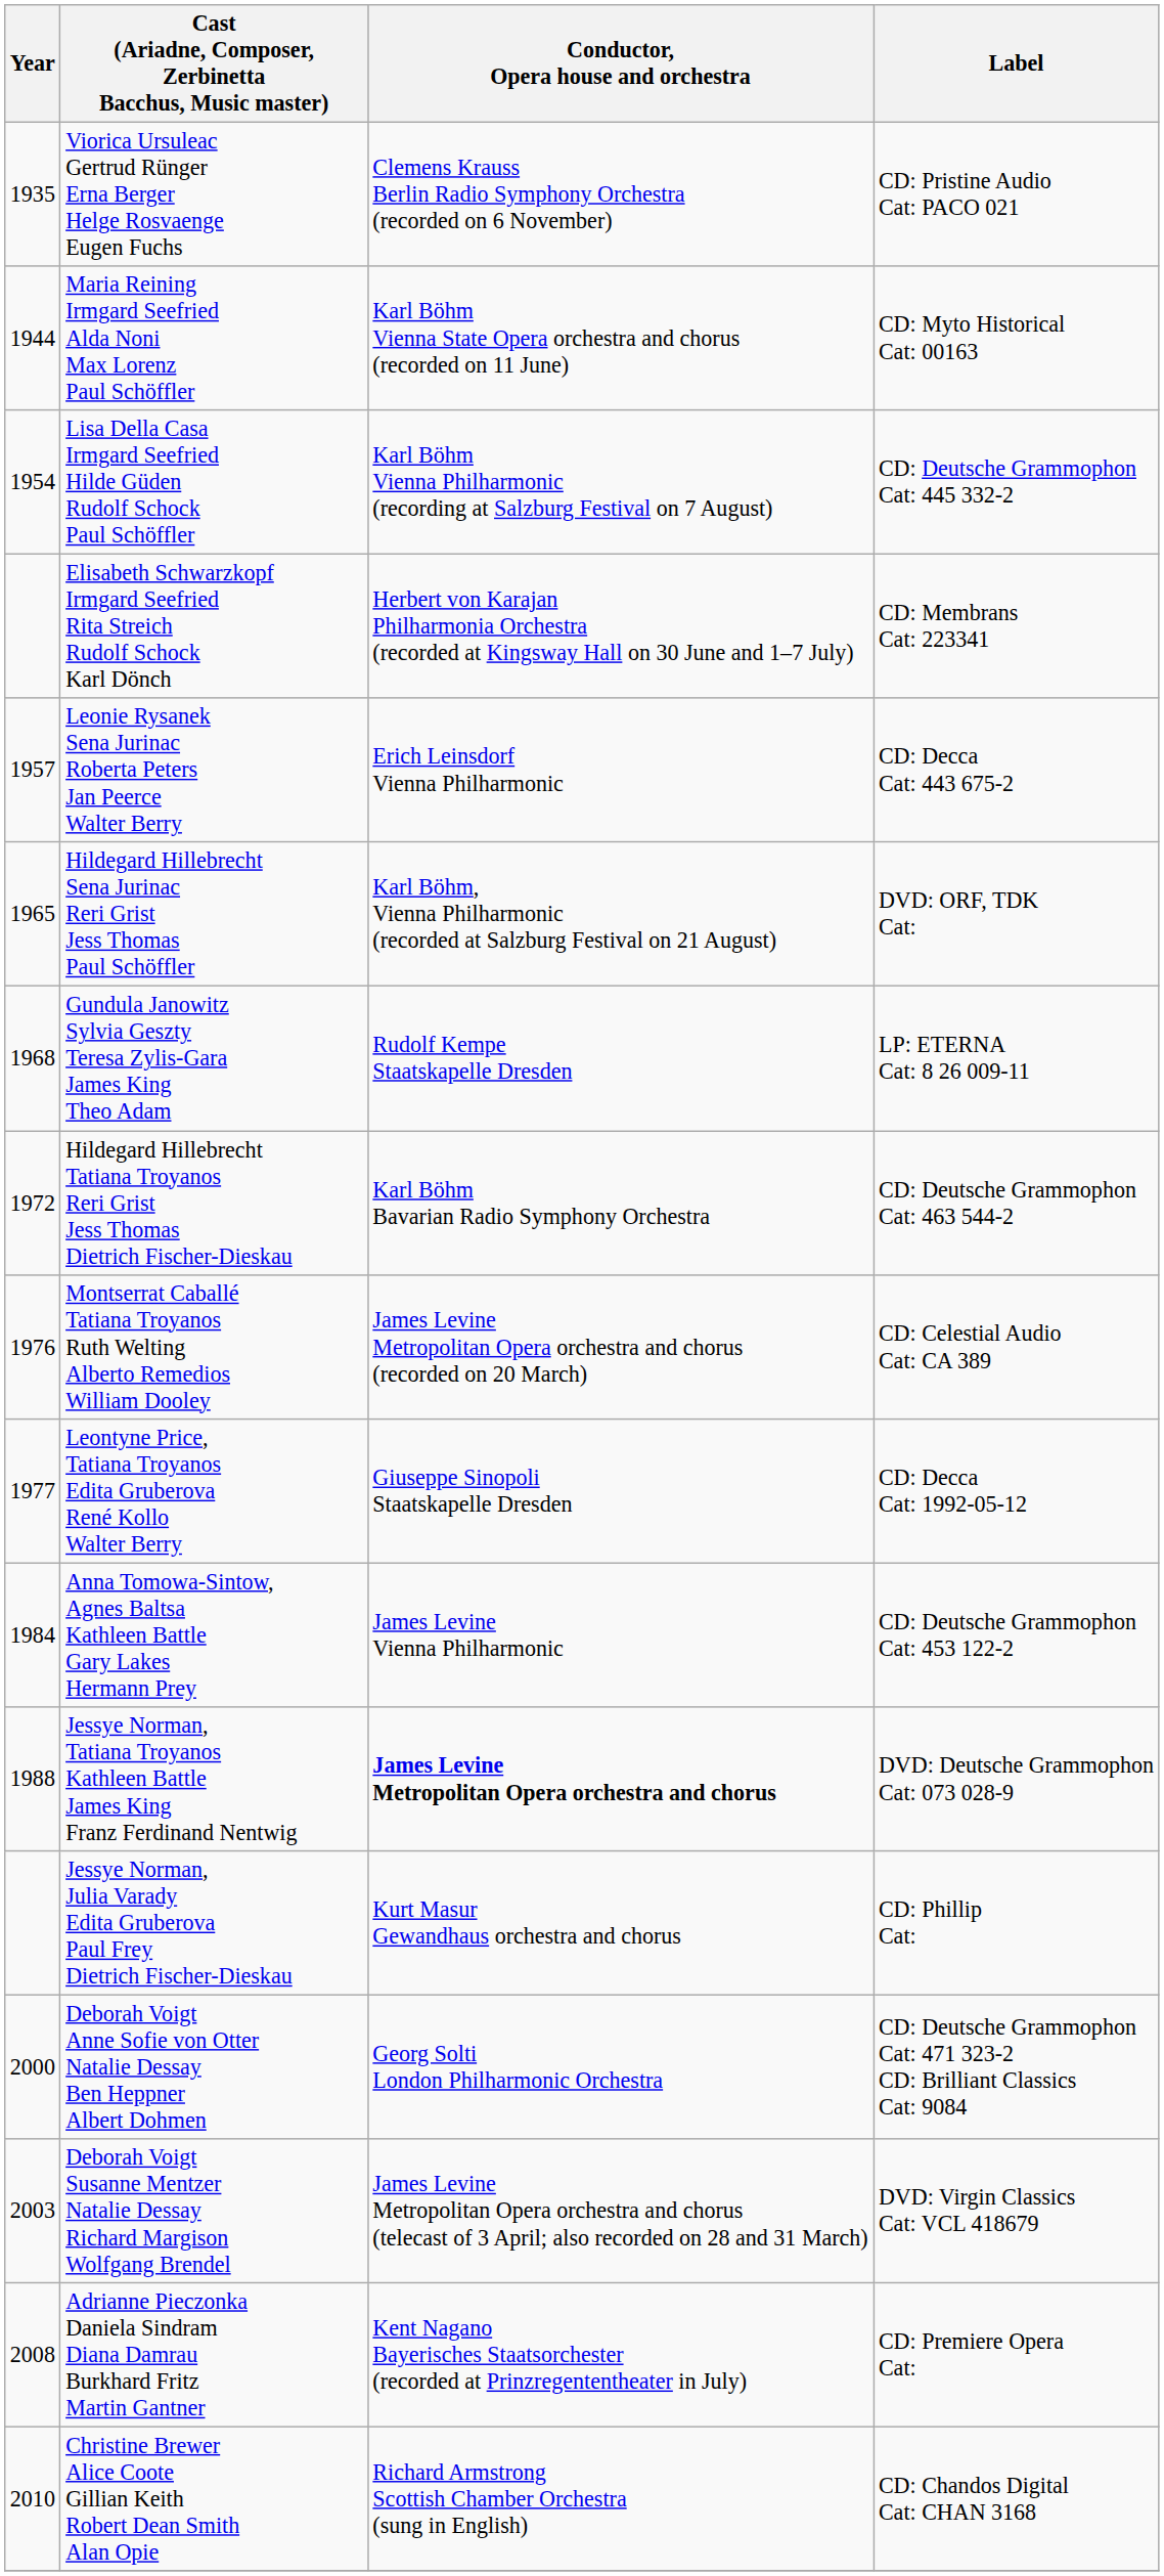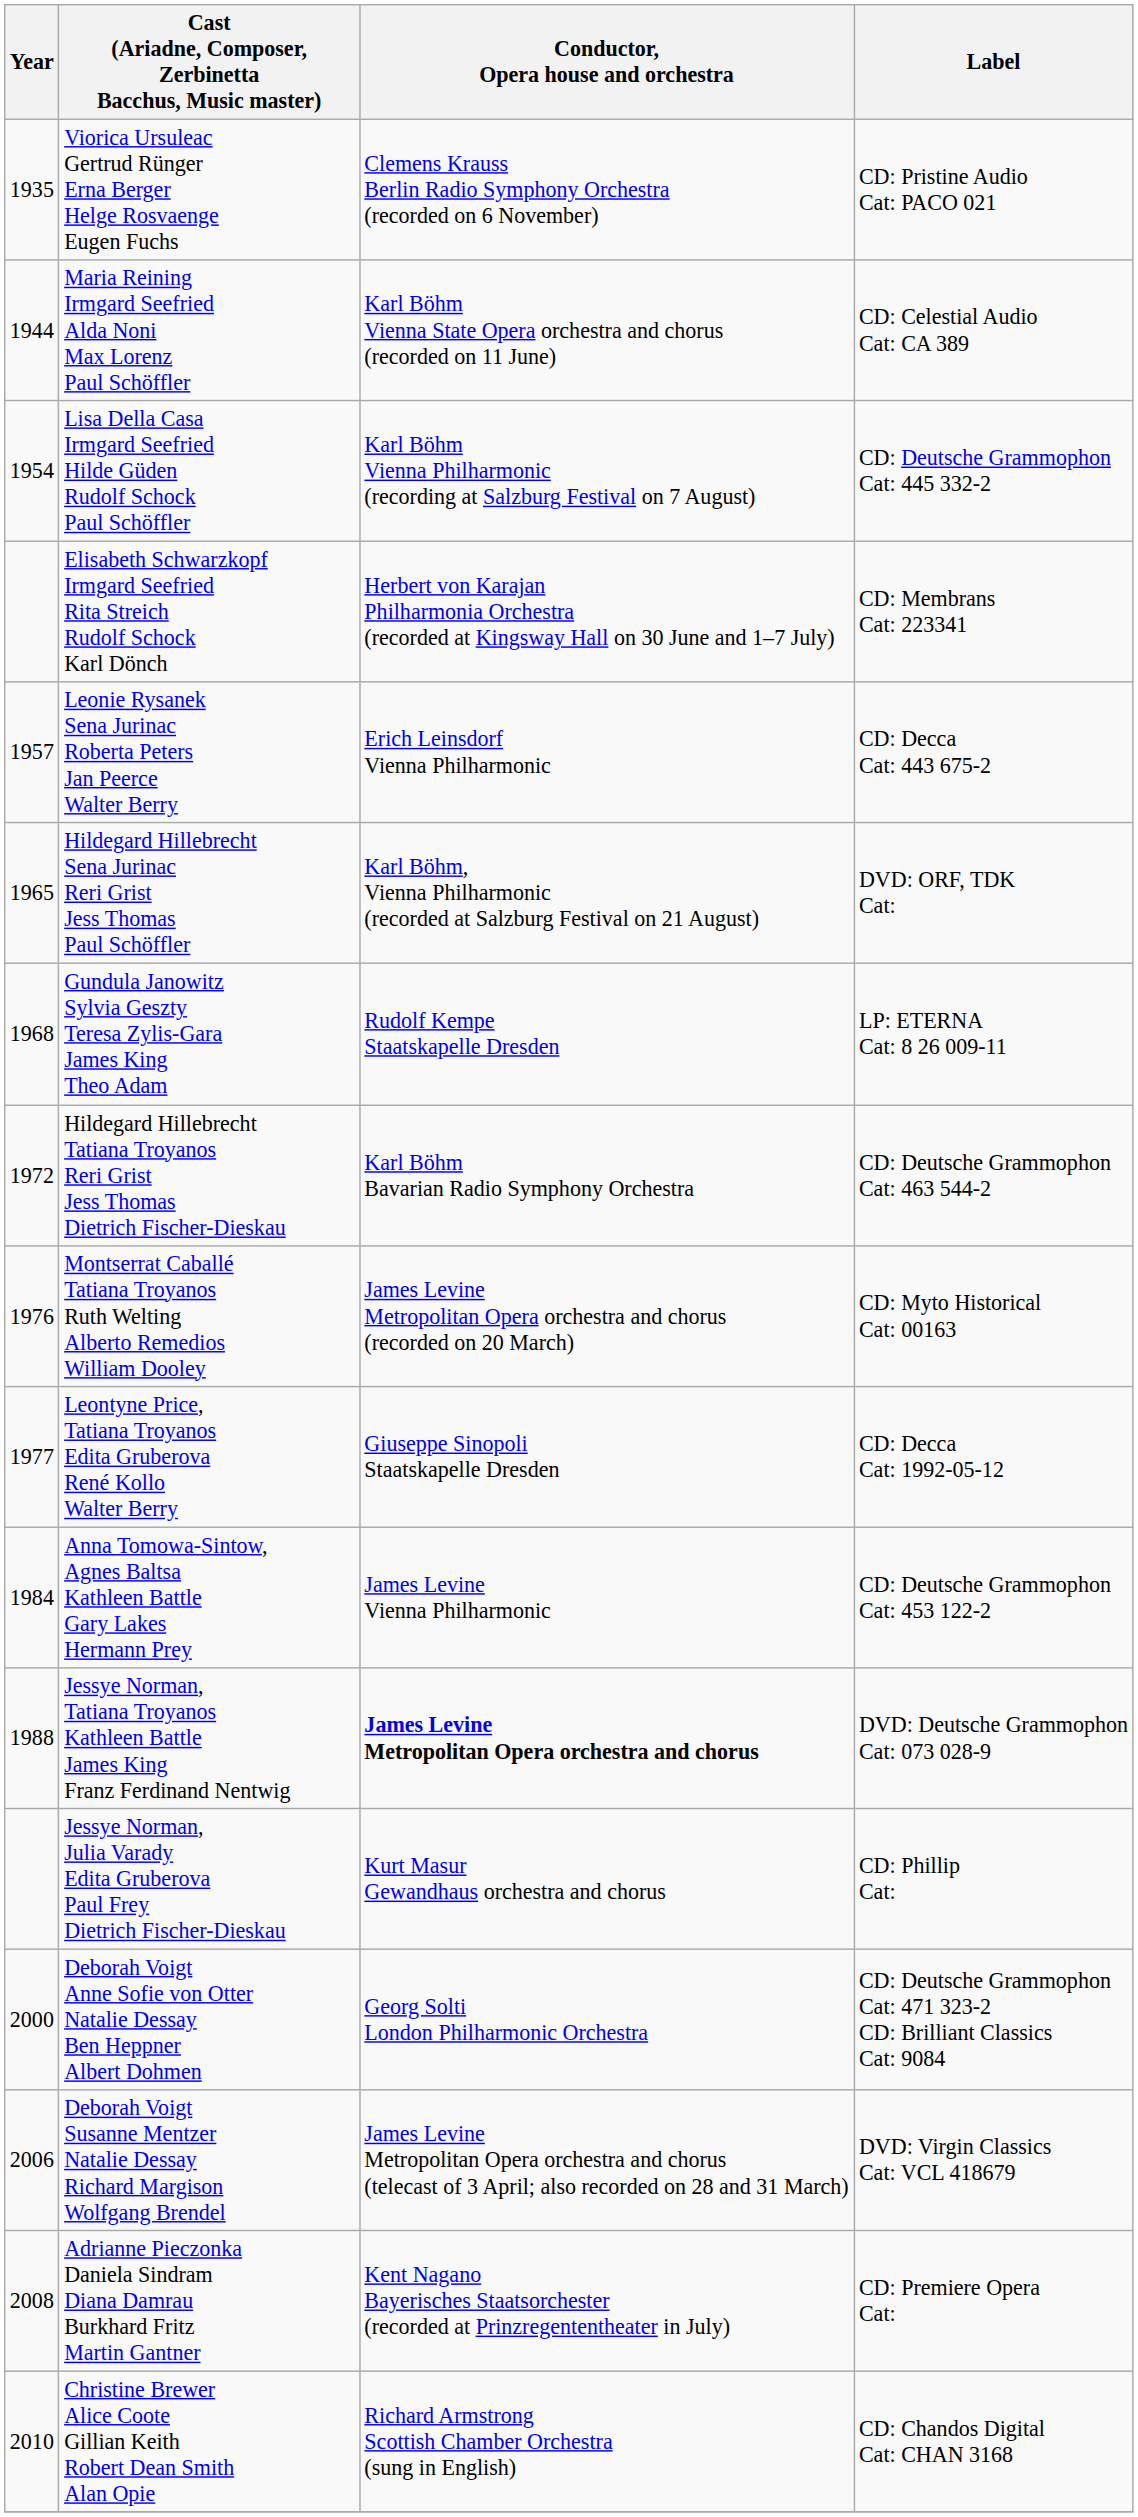row 3 | Label: CD: Myto Historical Cat: 00163 -> CD: Celestial Audio Cat: CA 389
row 10 | Label: CD: Celestial Audio Cat: CA 389 -> CD: Myto Historical Cat: 00163
row 16 | Year: 2003 -> 2006
